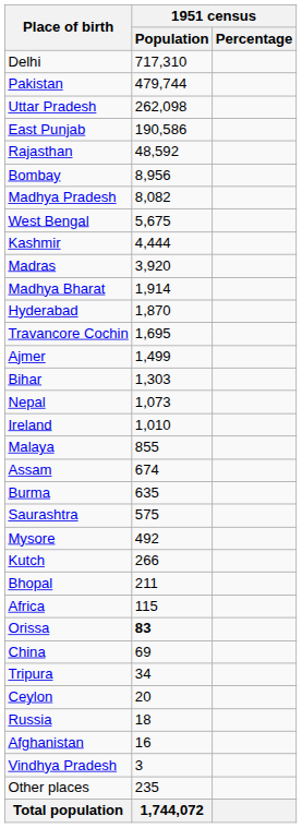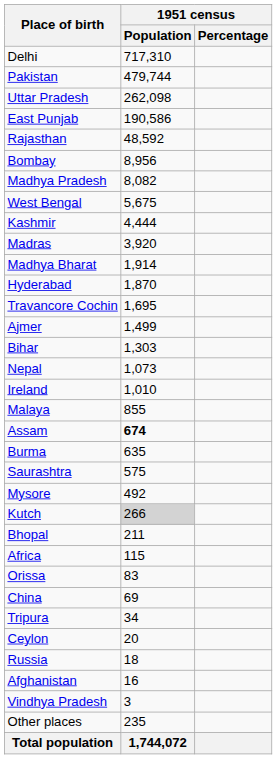Assam | 1951 census / Population: normal -> bold
Kutch | 1951 census / Population: no background -> lightgrey background
Orissa | 1951 census / Population: bold -> normal
